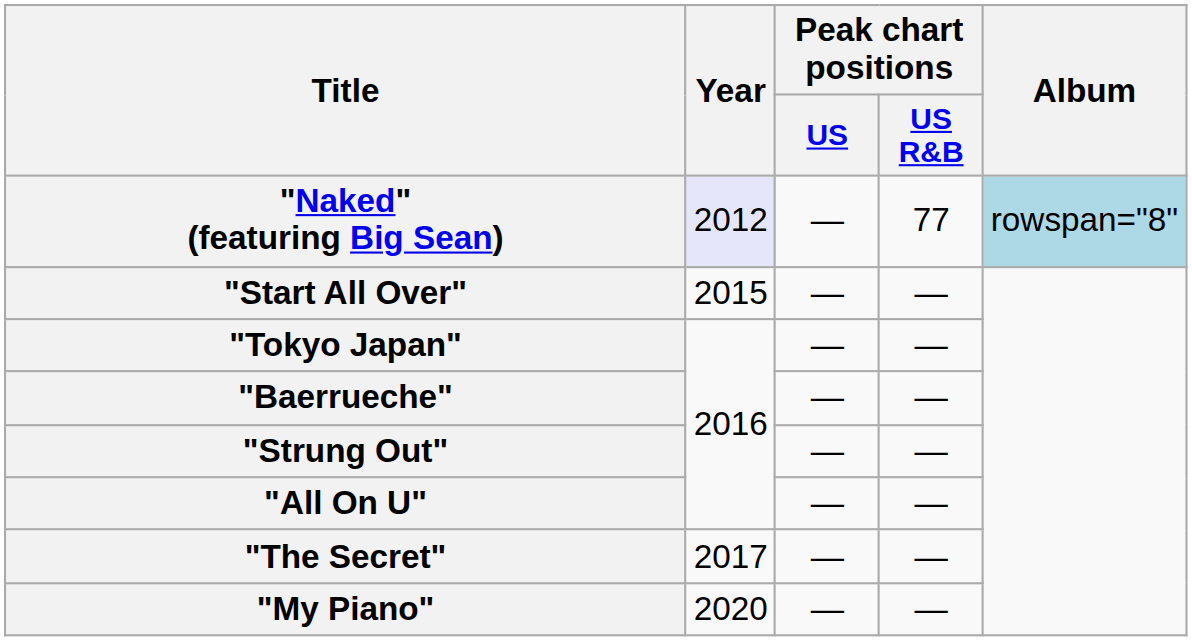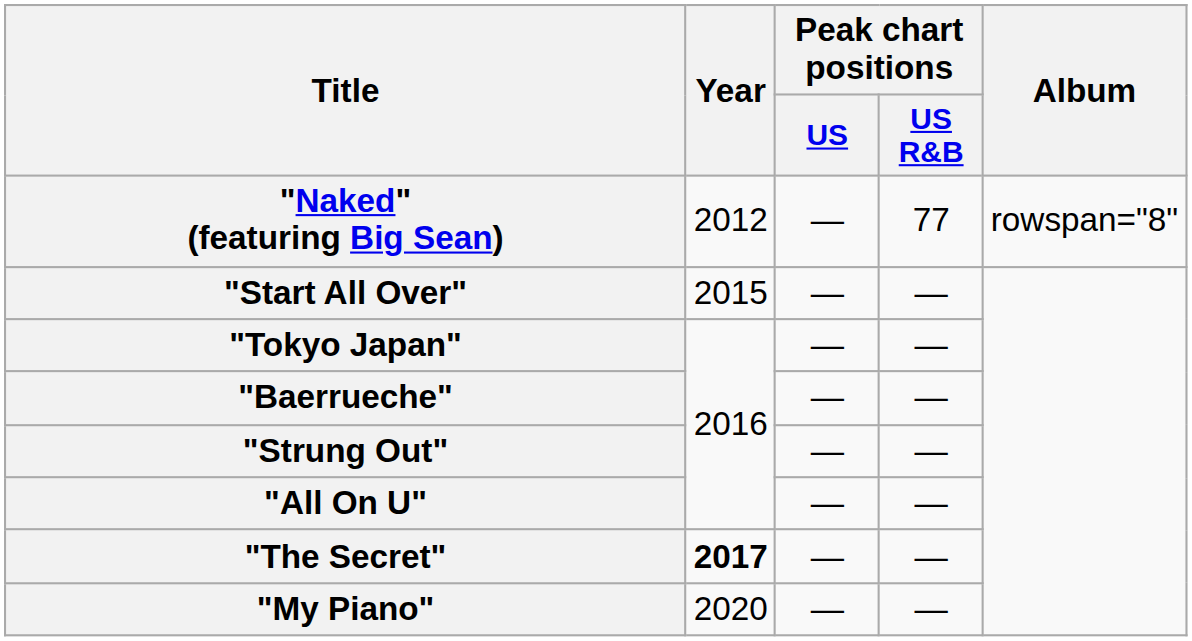"Naked" (featuring Big Sean) | Year: lavender background -> no background
"Naked" (featuring Big Sean) | Album: lightblue background -> no background
"The Secret" | Year: normal -> bold
